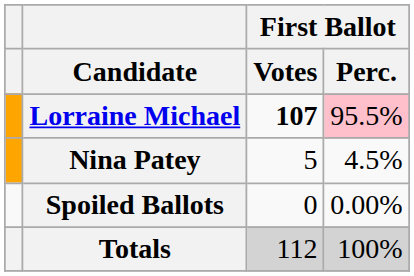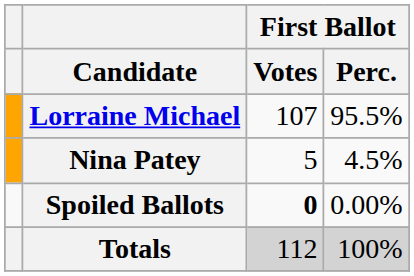Lorraine Michael | First Ballot / Votes: bold -> normal
Lorraine Michael | First Ballot / Perc.: pink background -> no background
Spoiled Ballots | First Ballot / Votes: normal -> bold
